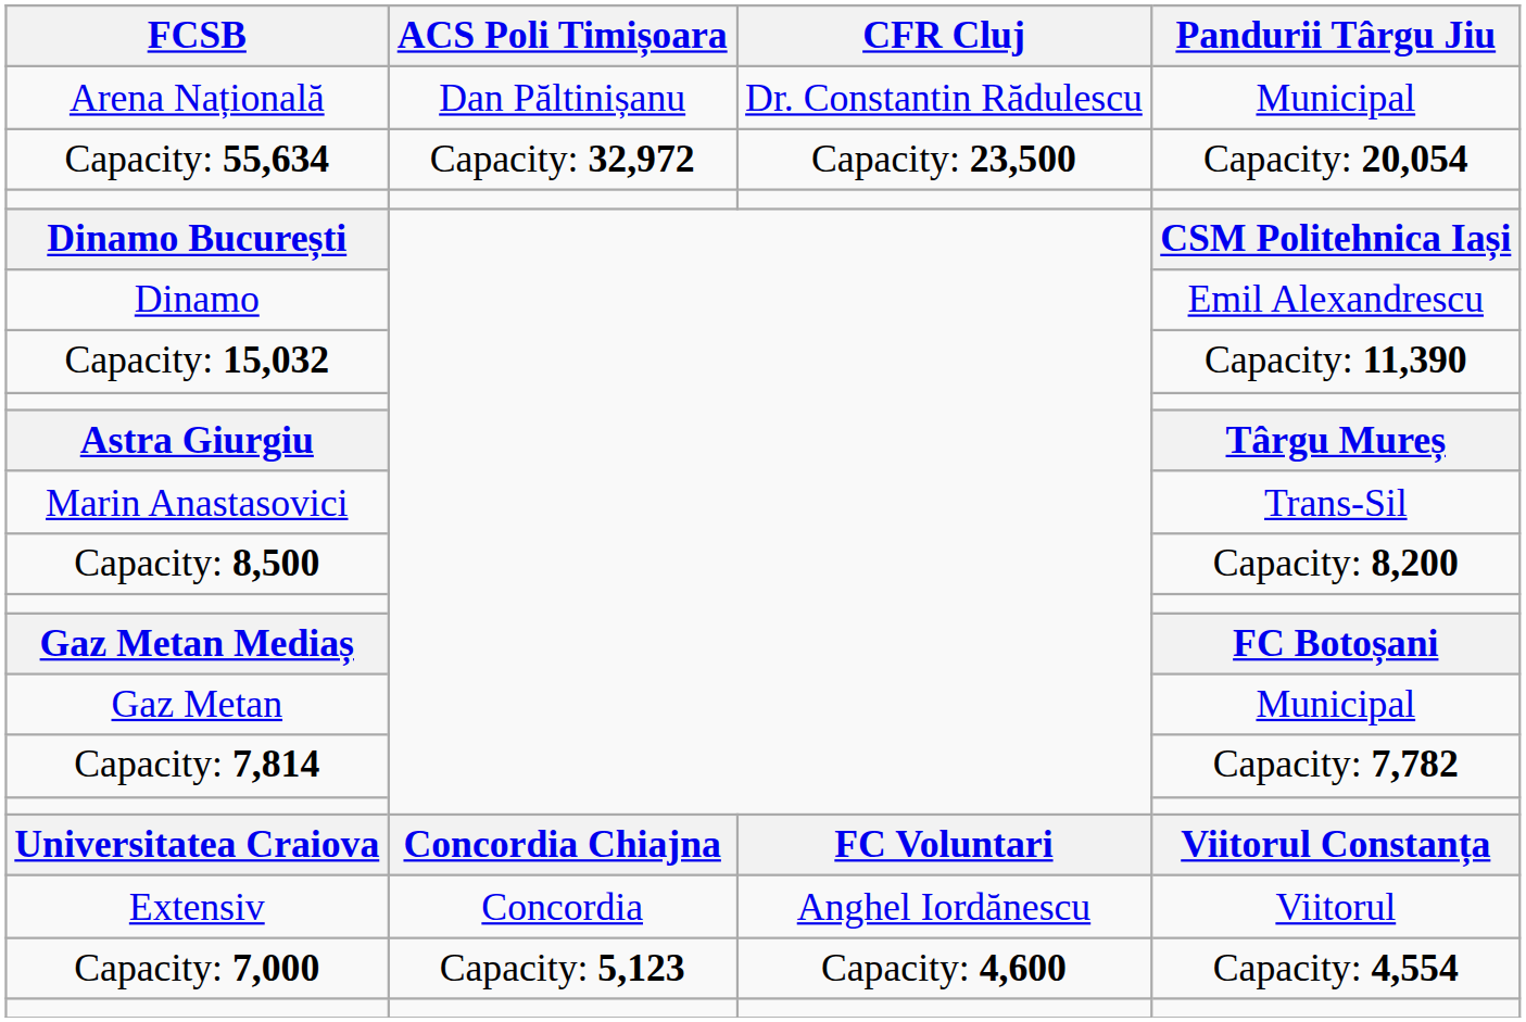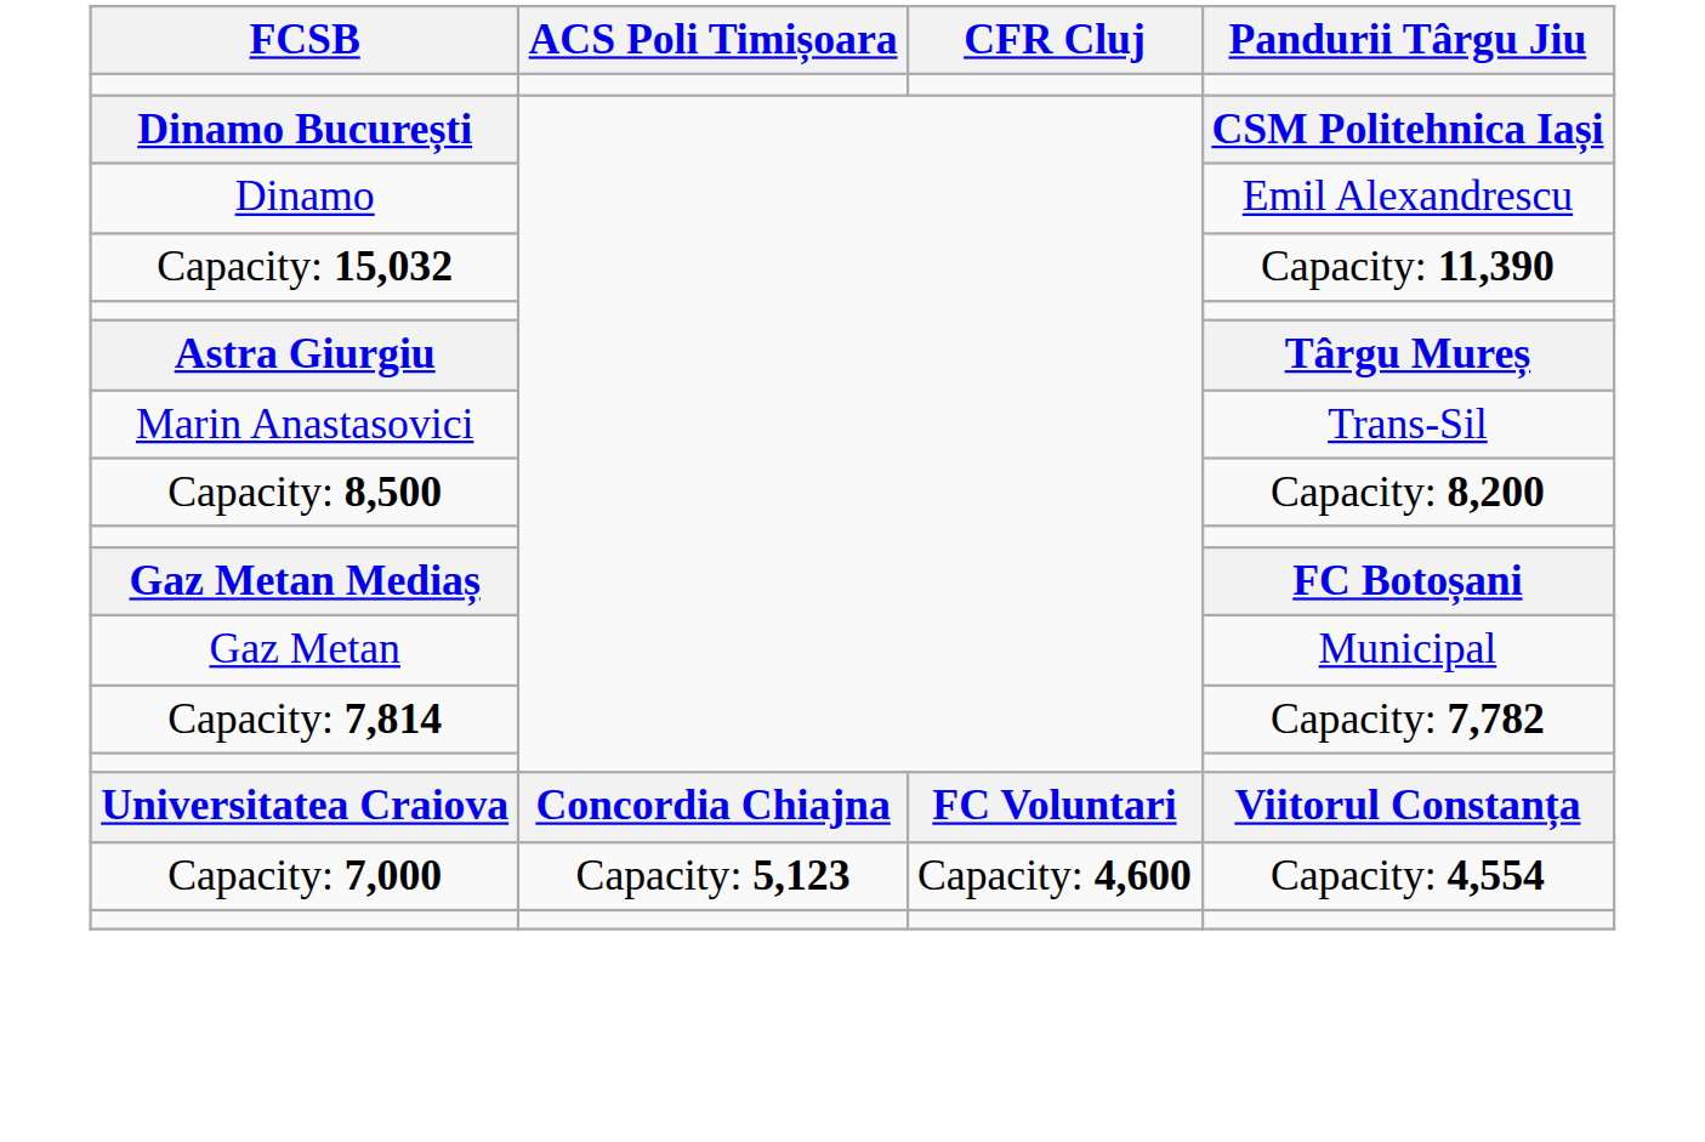- row: Arena Națională | Dan Păltinișanu | Dr. Constantin Rădulescu | Municipal
- row: Capacity: 55,634 | Capacity: 32,972 | Capacity: 23,500 | Capacity: 20,054
- row: Extensiv | Concordia | Anghel Iordănescu | Viitorul
